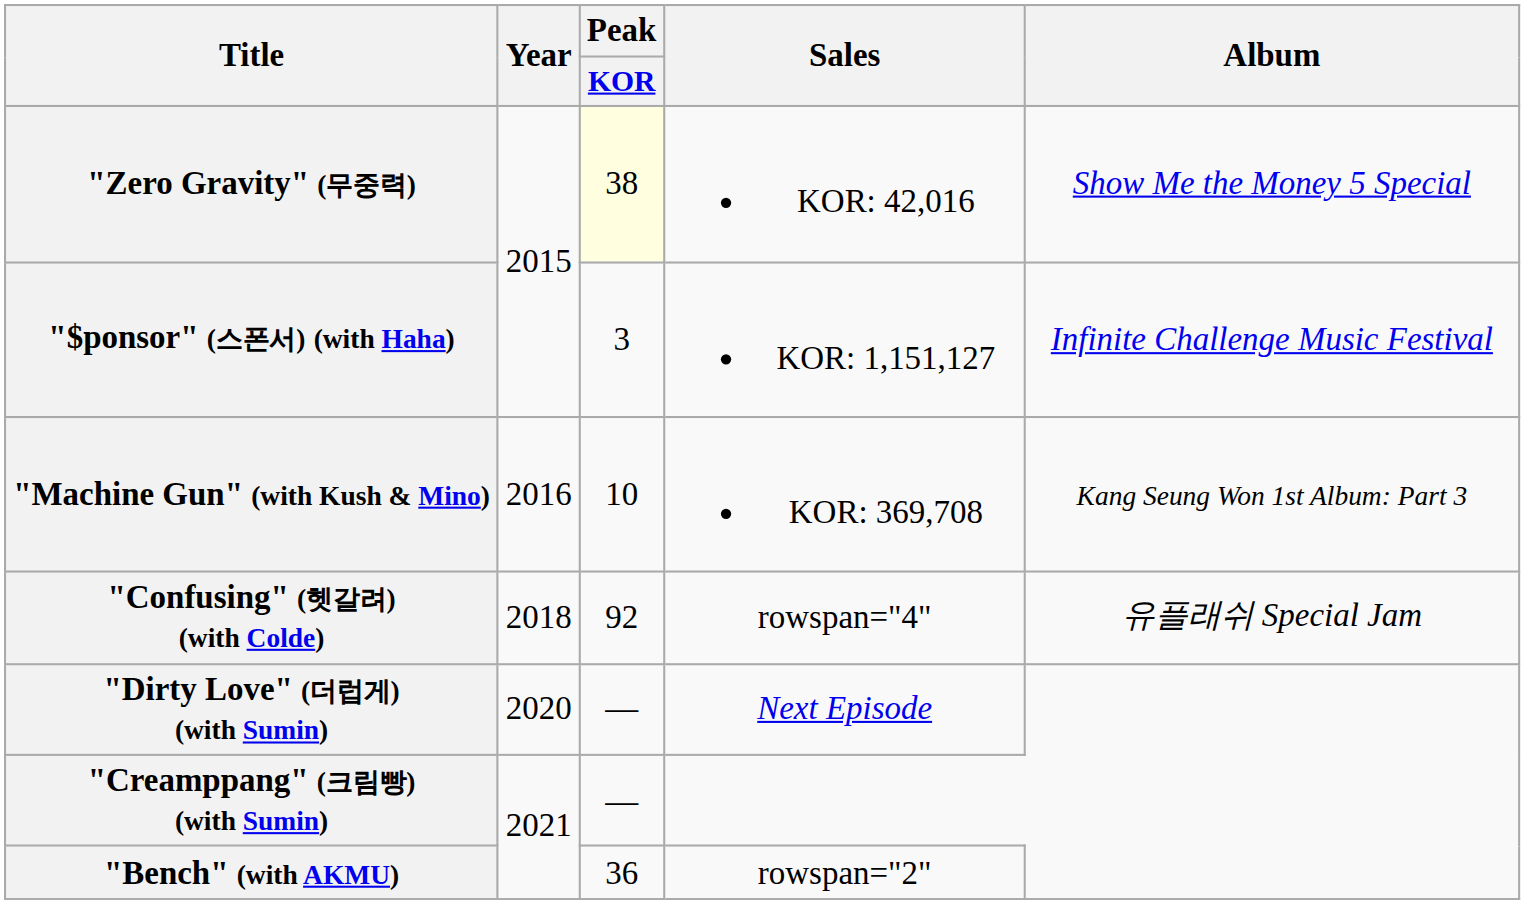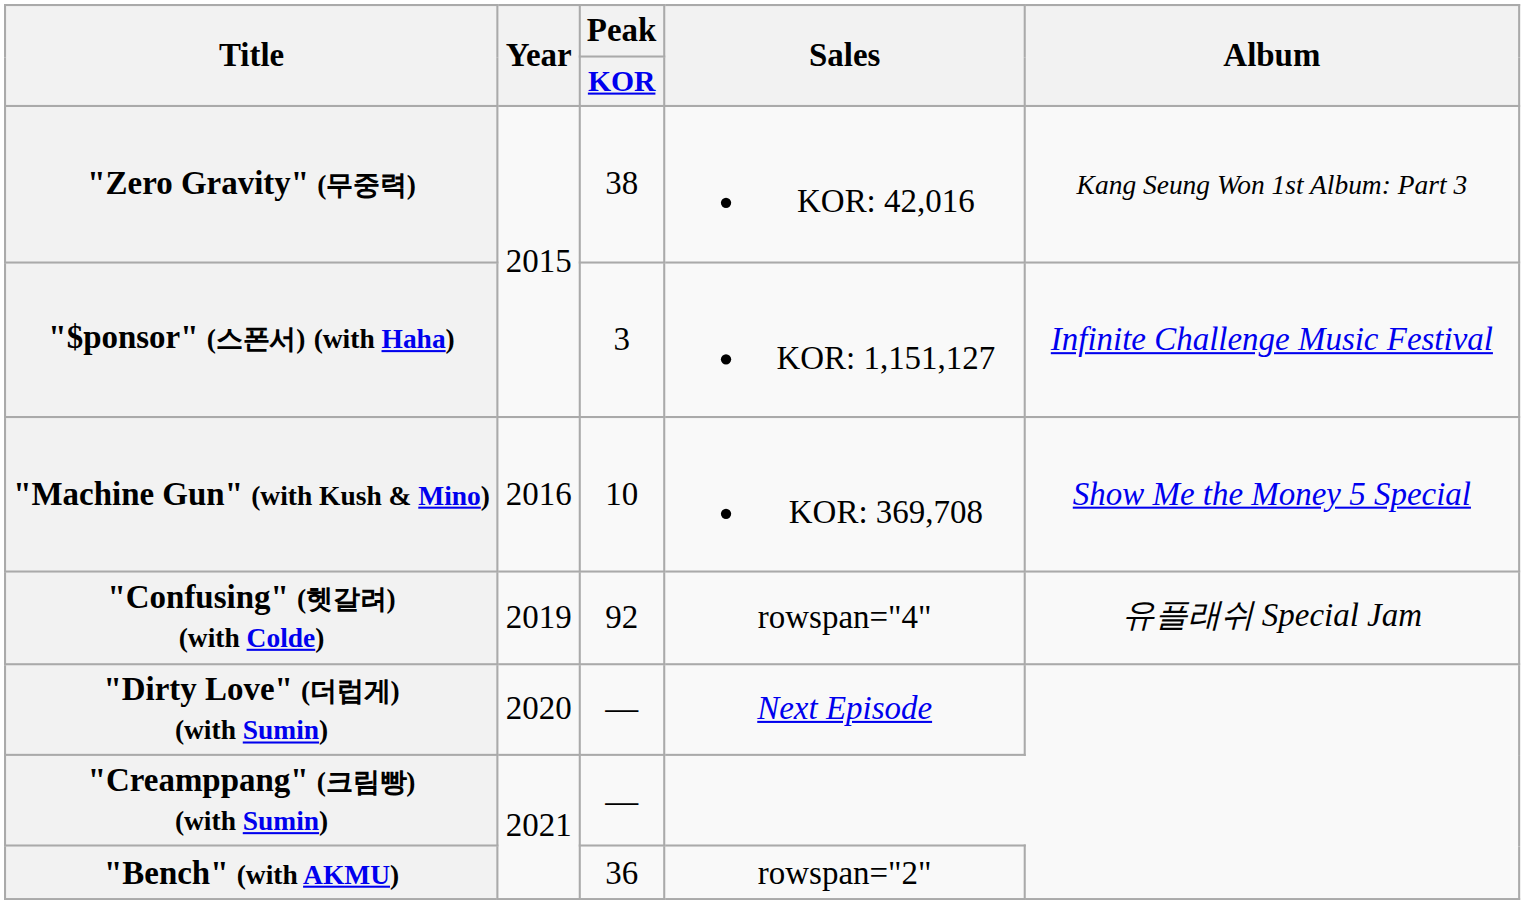"Zero Gravity" (무중력) | Peak / KOR: lightyellow background -> no background
"Zero Gravity" (무중력) | Album: Show Me the Money 5 Special -> Kang Seung Won 1st Album: Part 3
"Machine Gun" (with Kush & Mino) | Album: Kang Seung Won 1st Album: Part 3 -> Show Me the Money 5 Special
"Confusing" (헷갈려) (with Colde) | Year: 2018 -> 2019
